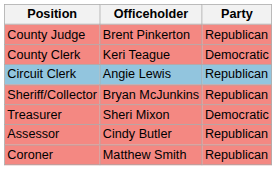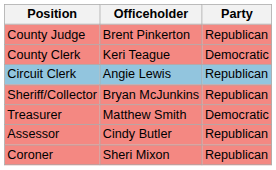Treasurer | Officeholder: Sheri Mixon -> Matthew Smith
Coroner | Officeholder: Matthew Smith -> Sheri Mixon
